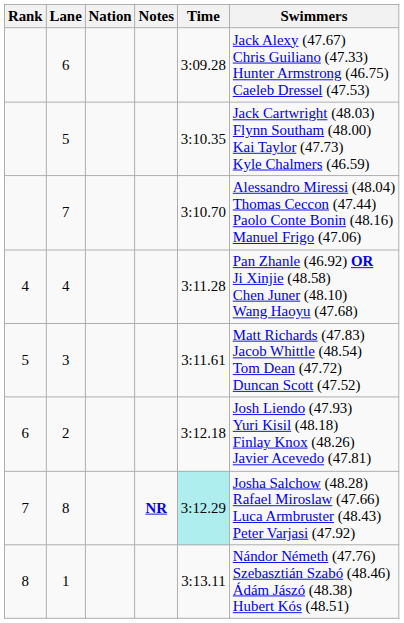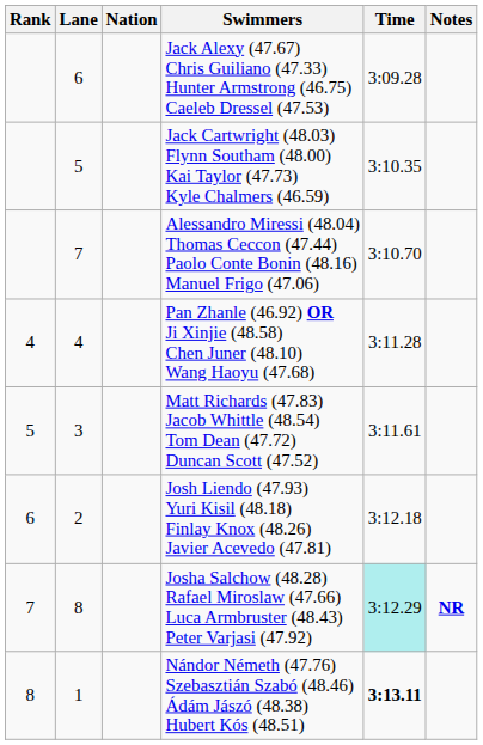columns swapped: Swimmers <-> Notes
row 9 | Time: normal -> bold
